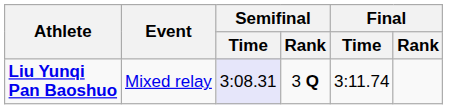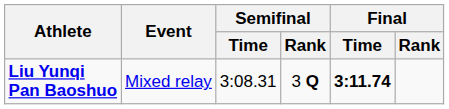Liu Yunqi Pan Baoshuo | Semifinal / Time: lavender background -> no background
Liu Yunqi Pan Baoshuo | Final / Time: normal -> bold
